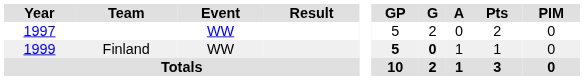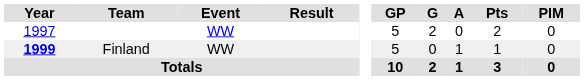Finland | Year: normal -> bold
Finland | GP: bold -> normal
Finland | G: bold -> normal
